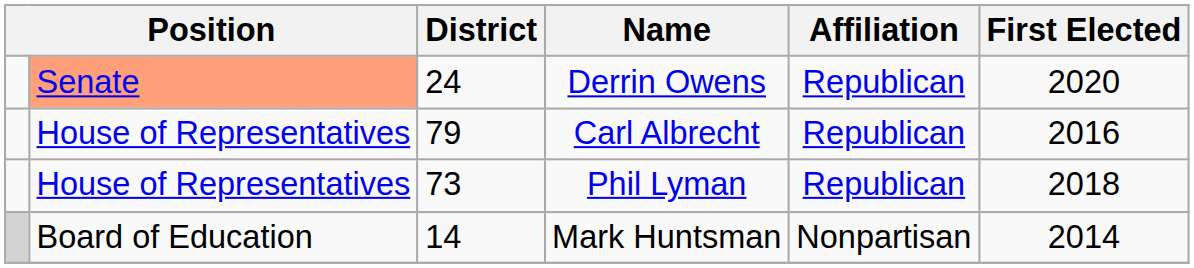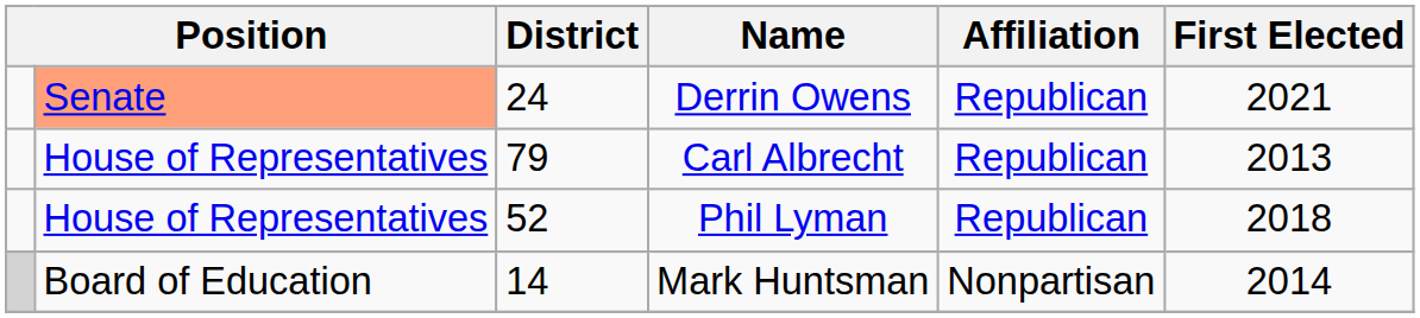Derrin Owens | First Elected: 2020 -> 2021
Carl Albrecht | First Elected: 2016 -> 2013
Phil Lyman | District: 73 -> 52
